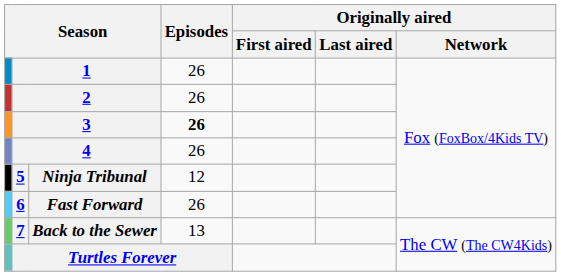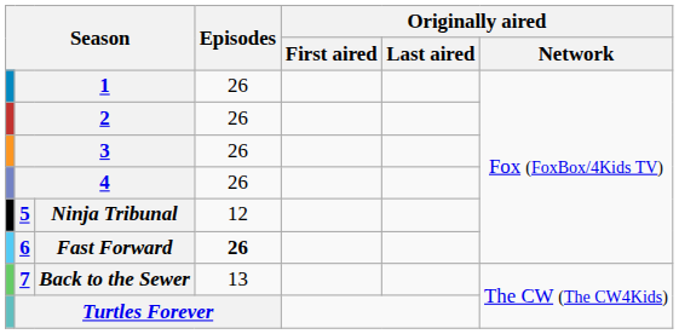3 | Episodes: bold -> normal
Fast Forward | Episodes: normal -> bold
